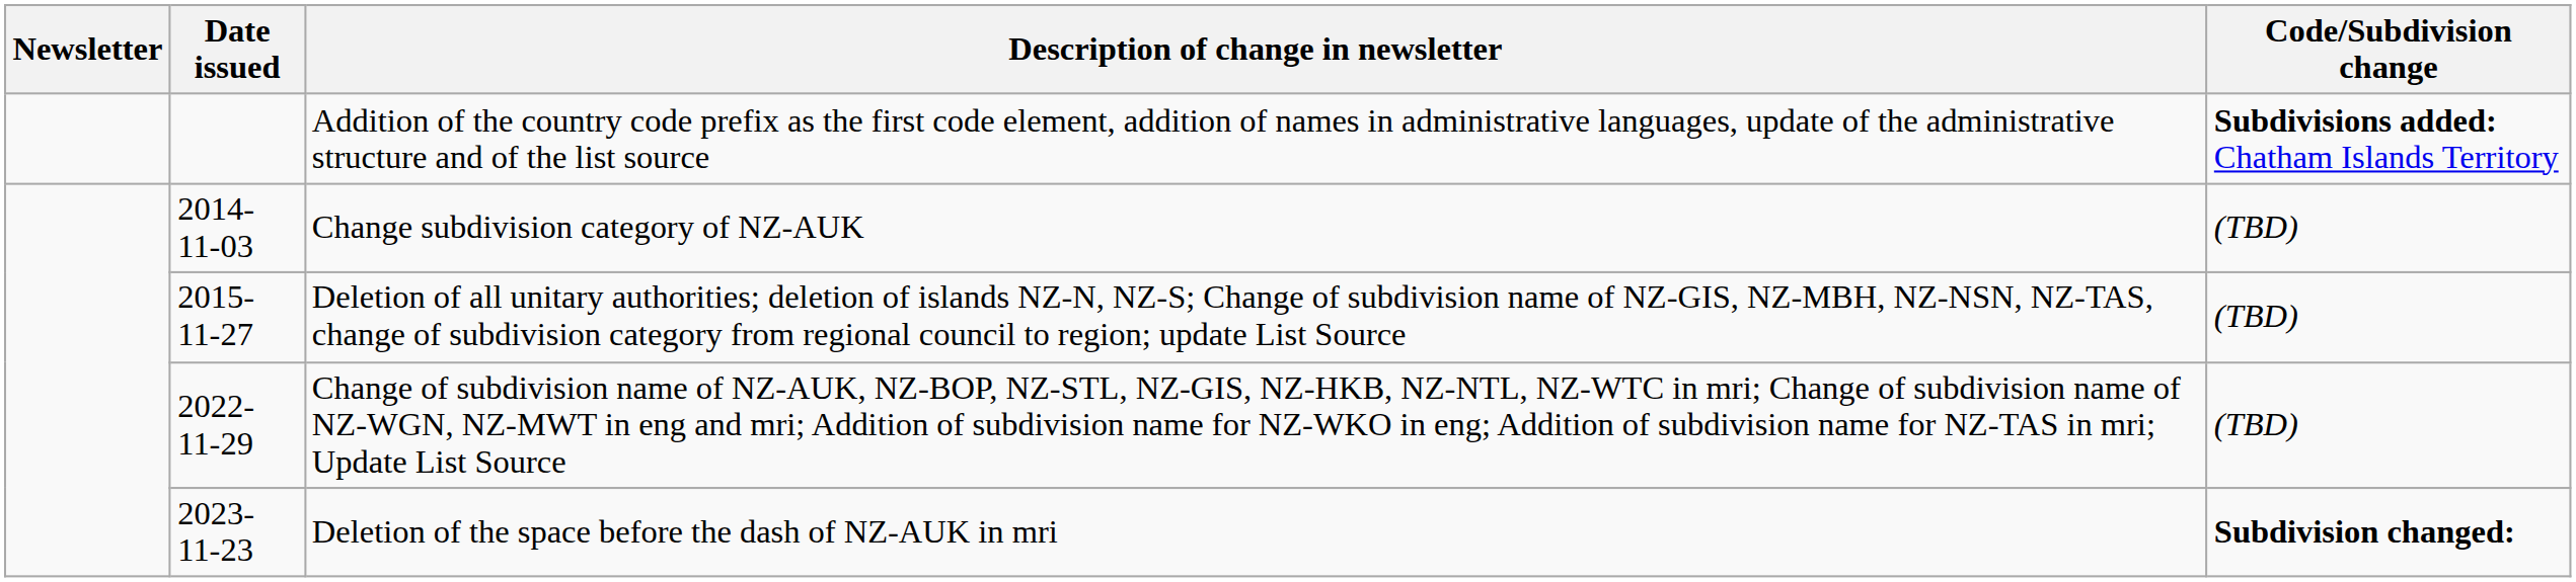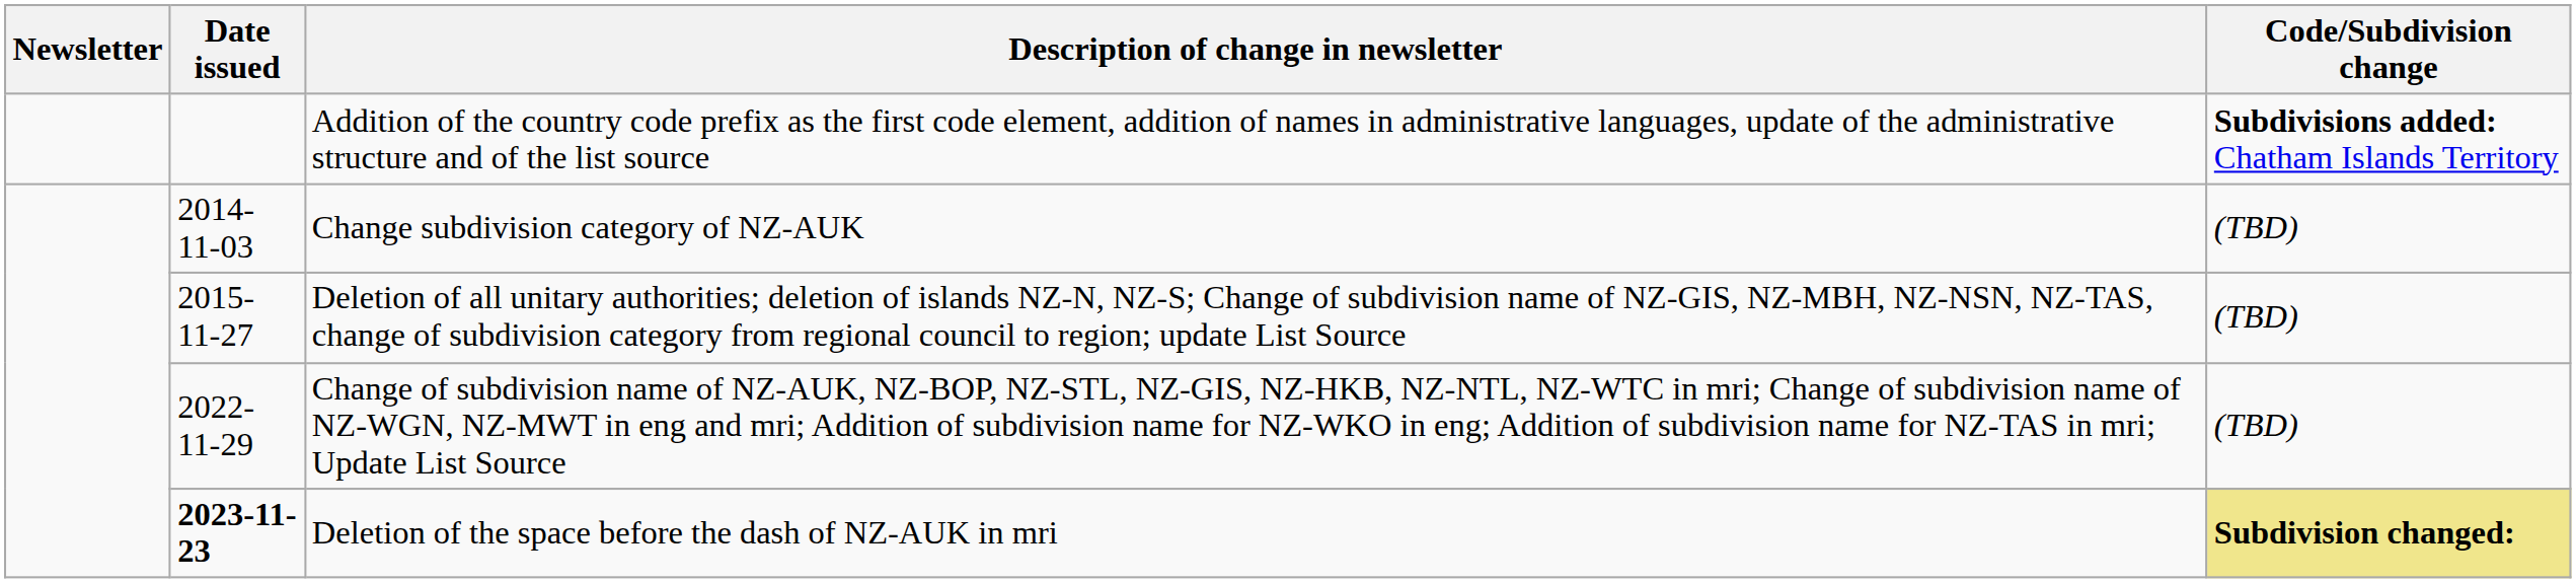Deletion of the space before the dash of NZ-AUK in mri | Date issued: normal -> bold
Deletion of the space before the dash of NZ-AUK in mri | Code/Subdivision change: no background -> khaki background
